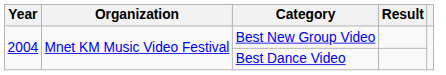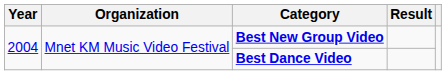Best New Group Video | Category: normal -> bold
Best Dance Video | Category: normal -> bold
